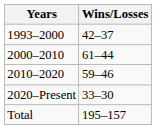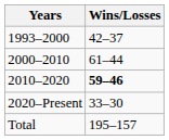2010–2020 | Wins/Losses: normal -> bold
